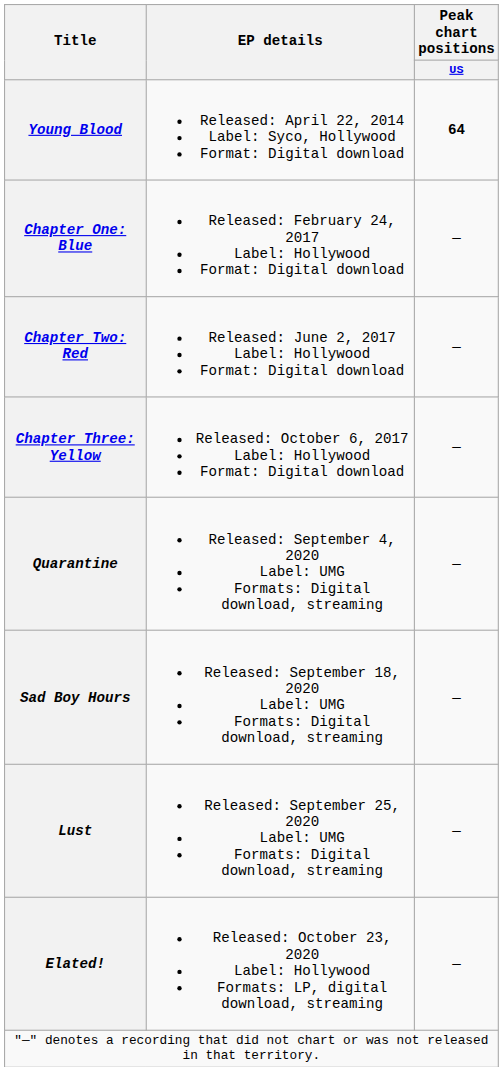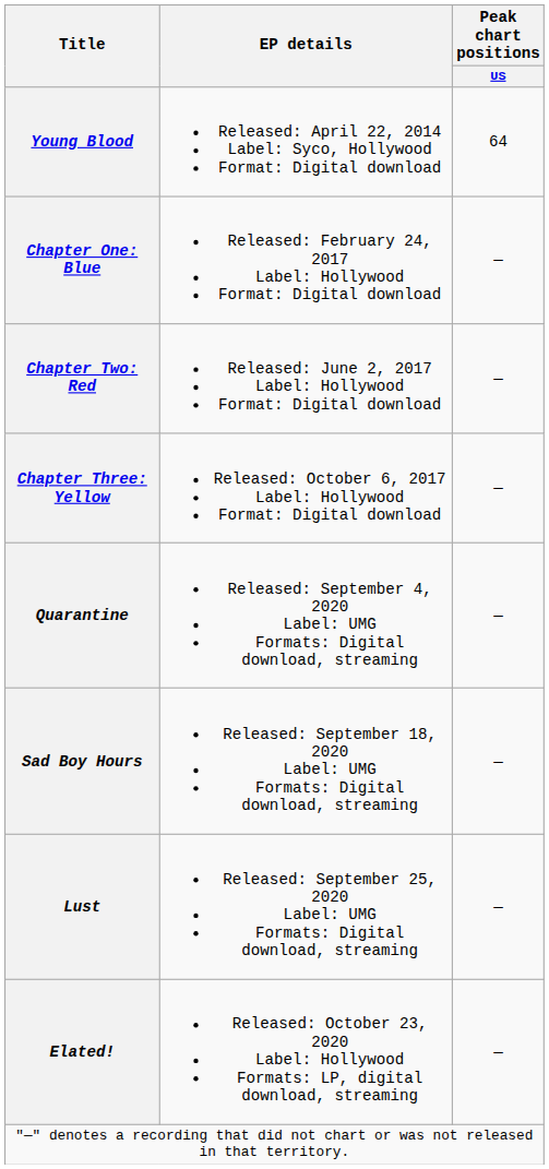Young Blood | Peak chart positions / US: bold -> normal
